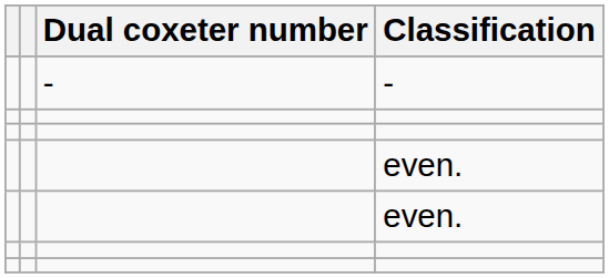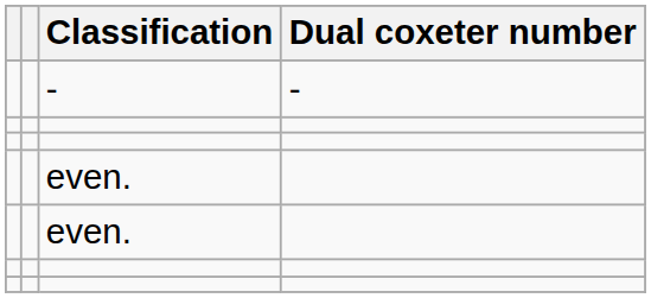columns swapped: Classification <-> Dual coxeter number
